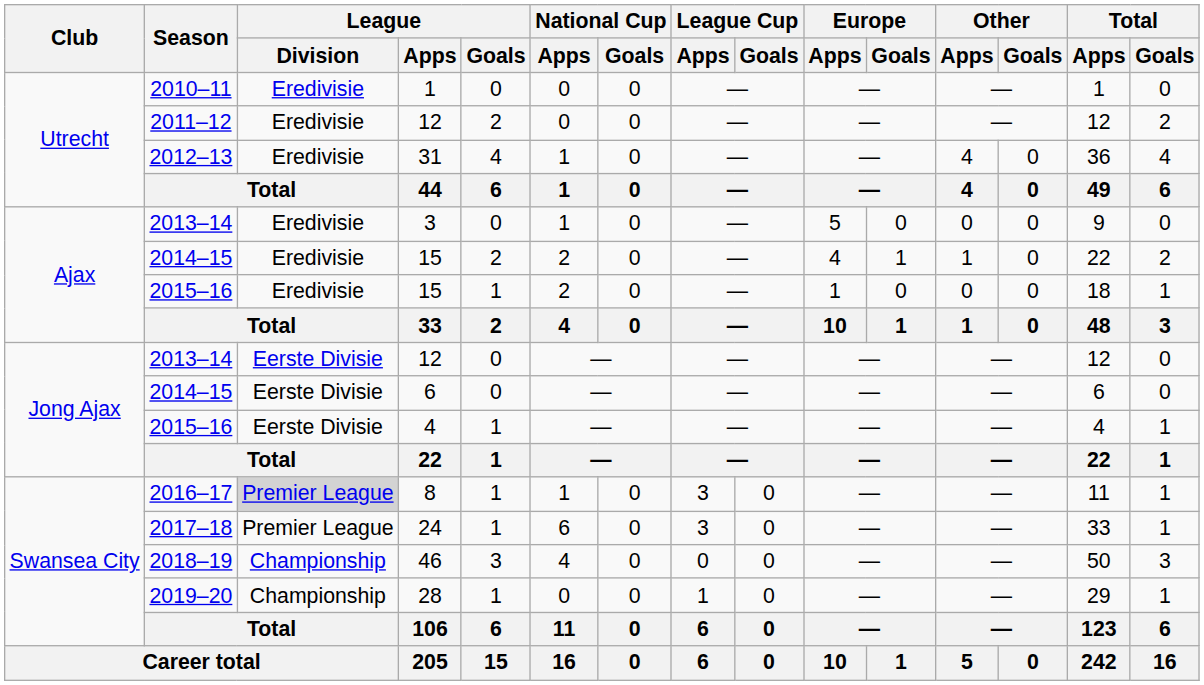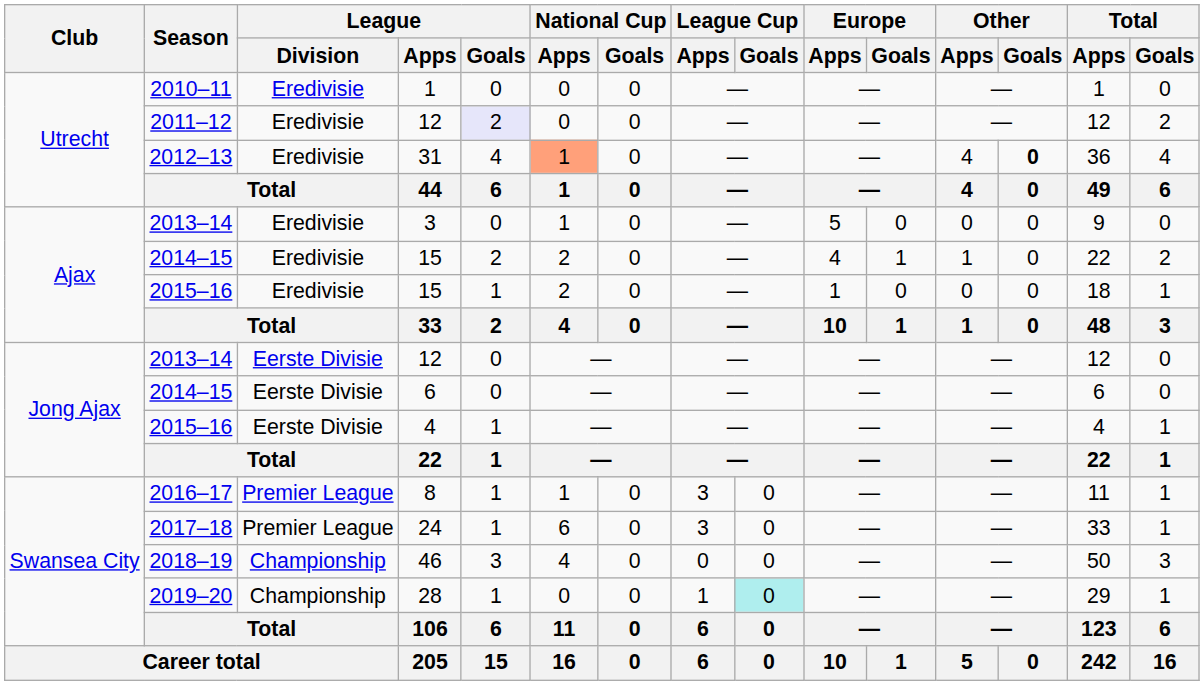2011–12 / 12 | League / Goals: no background -> lavender background
31 | National Cup / Apps: no background -> lightsalmon background
31 | Other / Goals: normal -> bold
8 | League / Division: lightgrey background -> no background
28 | League Cup / Goals: no background -> paleturquoise background
